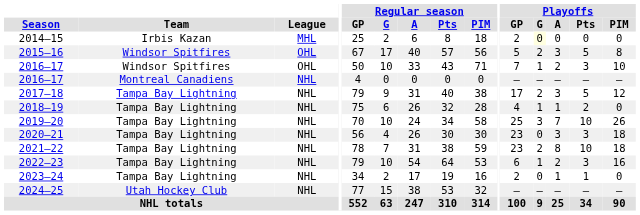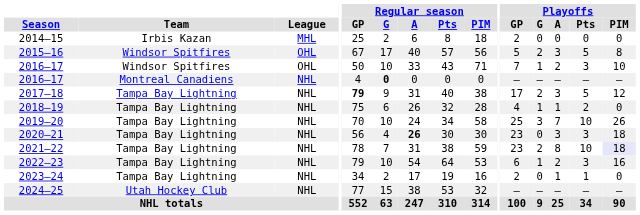2014–15 | Playoffs / G: lightyellow background -> no background
2016–17 / Montreal Canadiens | Regular season / G: normal -> bold
2017–18 | Regular season / GP: normal -> bold
2020–21 | Regular season / A: normal -> bold
2021–22 | Playoffs / PIM: no background -> lavender background
